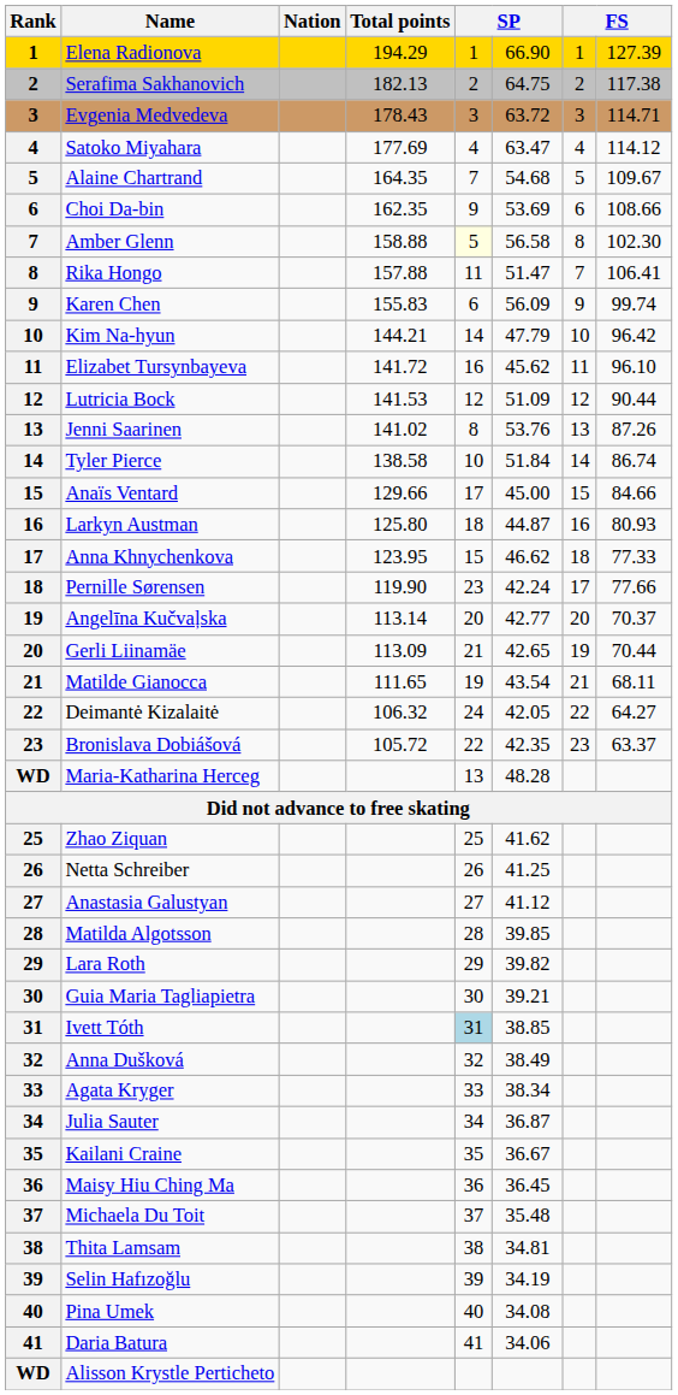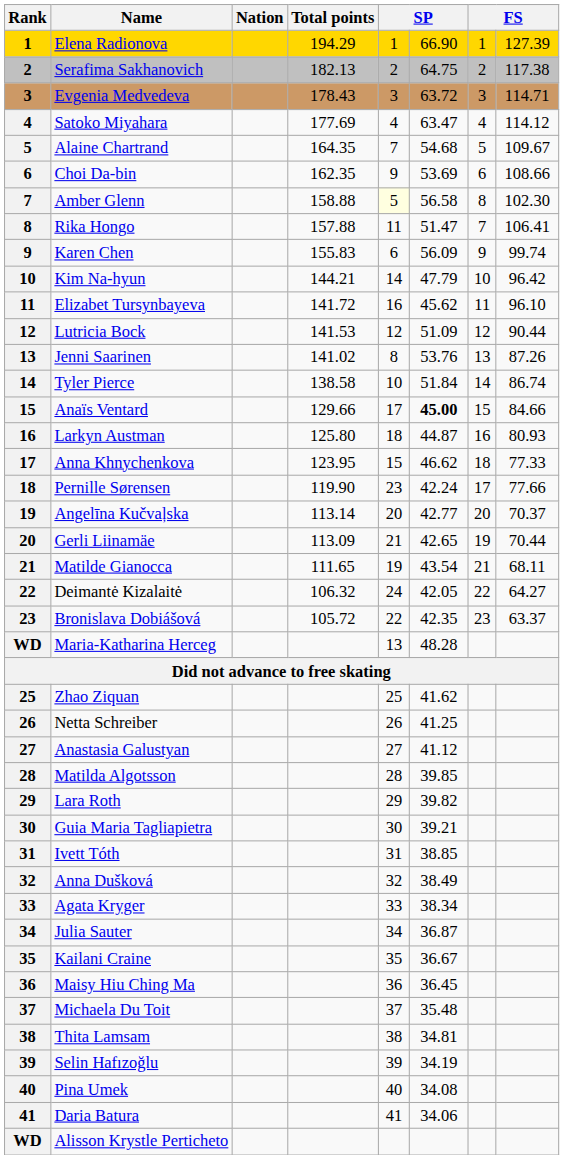Anaïs Ventard | column 6: normal -> bold
Ivett Tóth | column 5: lightblue background -> no background
